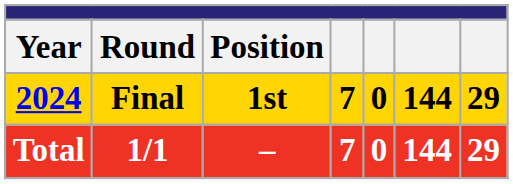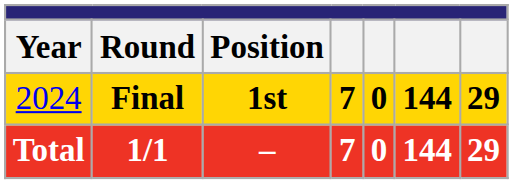Final | Year: bold -> normal
